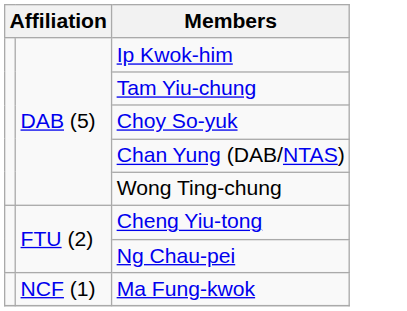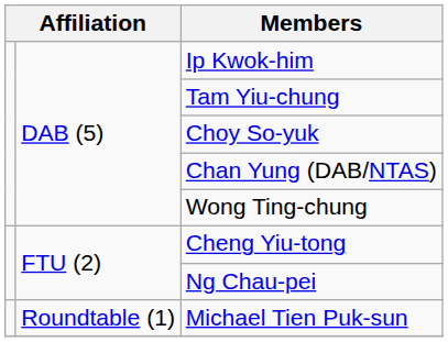- row: NCF (1) | Ma Fung-kwok
+ row: Roundtable (1) | Michael Tien Puk-sun
